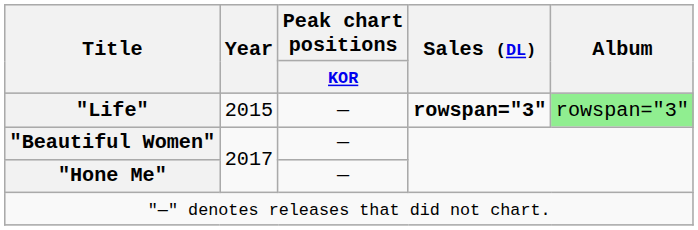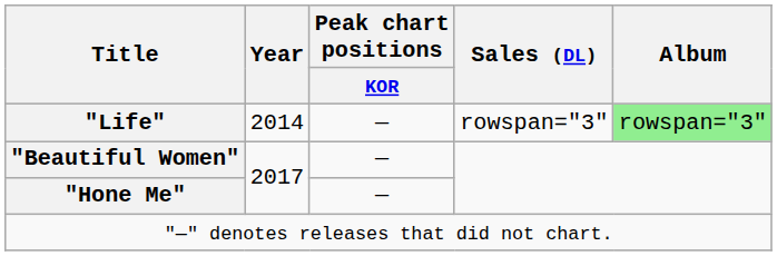"Life" | Year: 2015 -> 2014
"Life" | Sales (DL): bold -> normal
